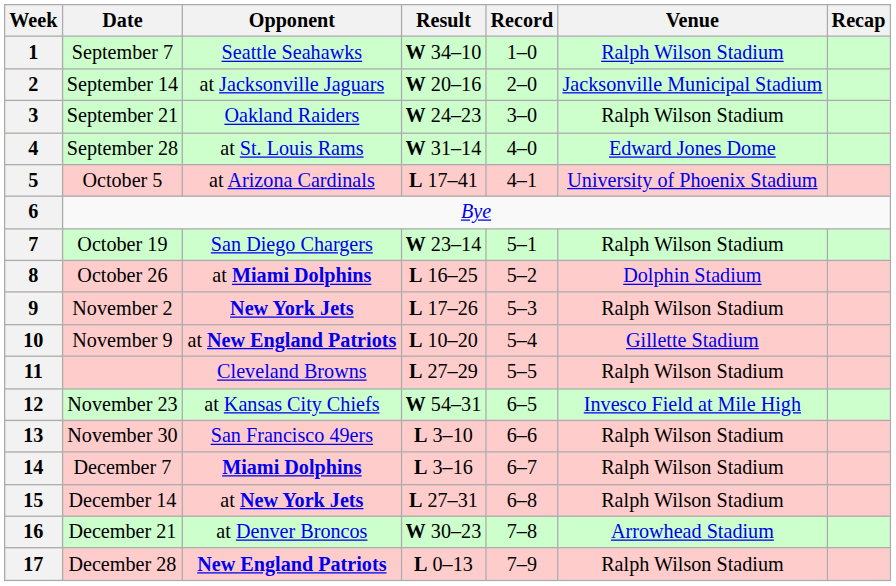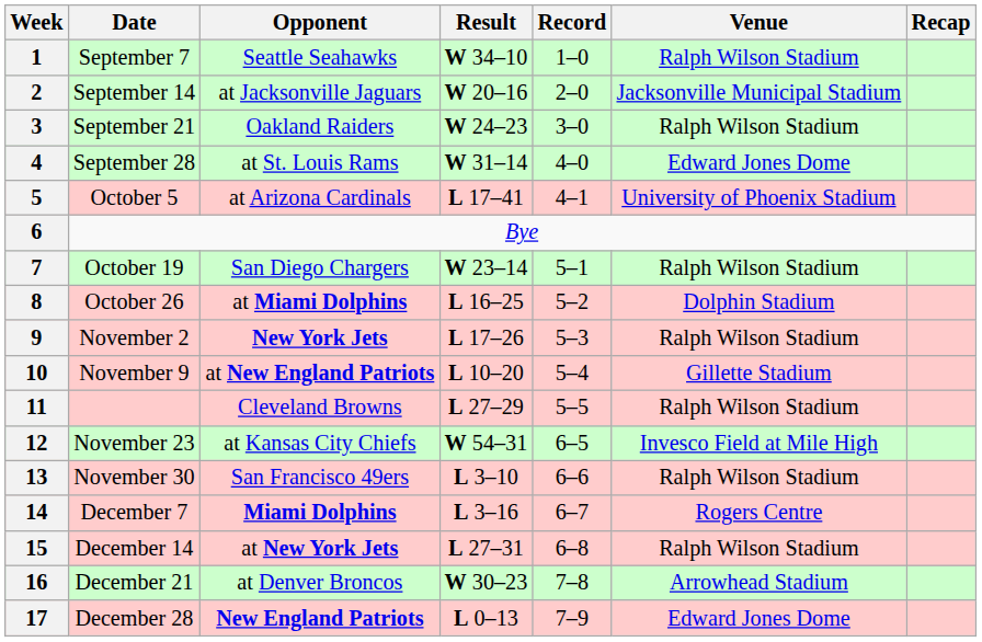14 | Venue: Ralph Wilson Stadium -> Rogers Centre
17 | Venue: Ralph Wilson Stadium -> Edward Jones Dome
